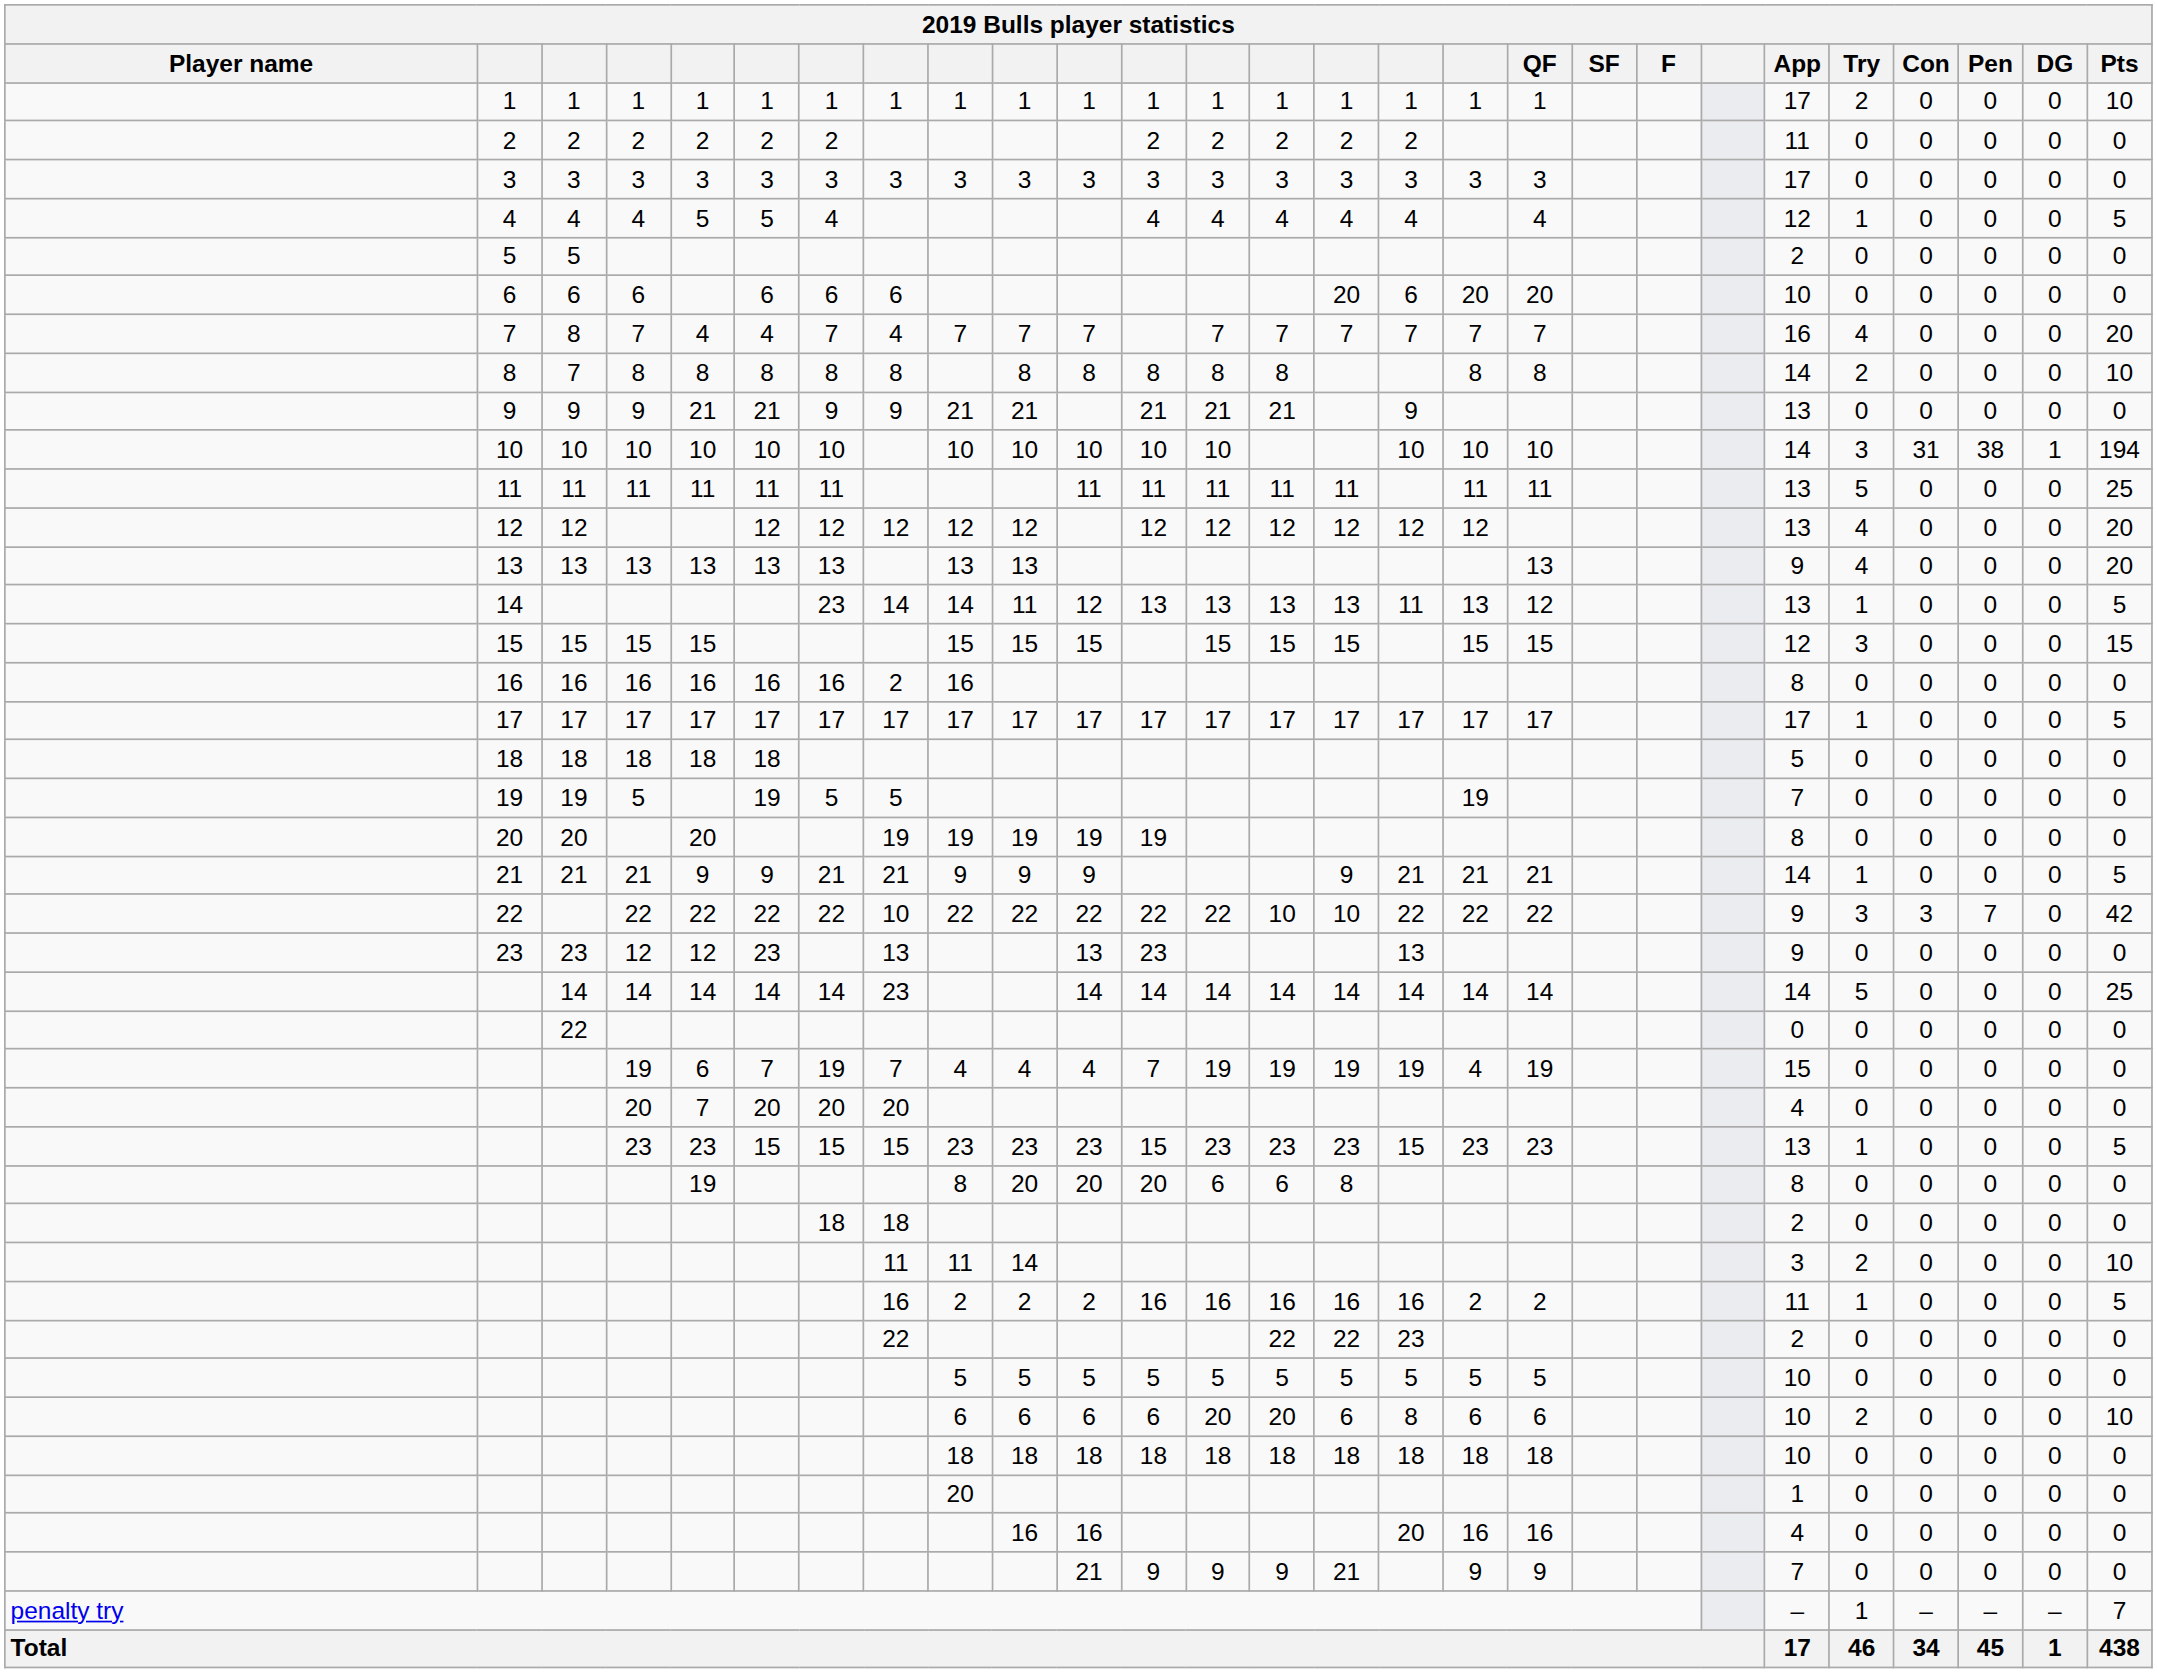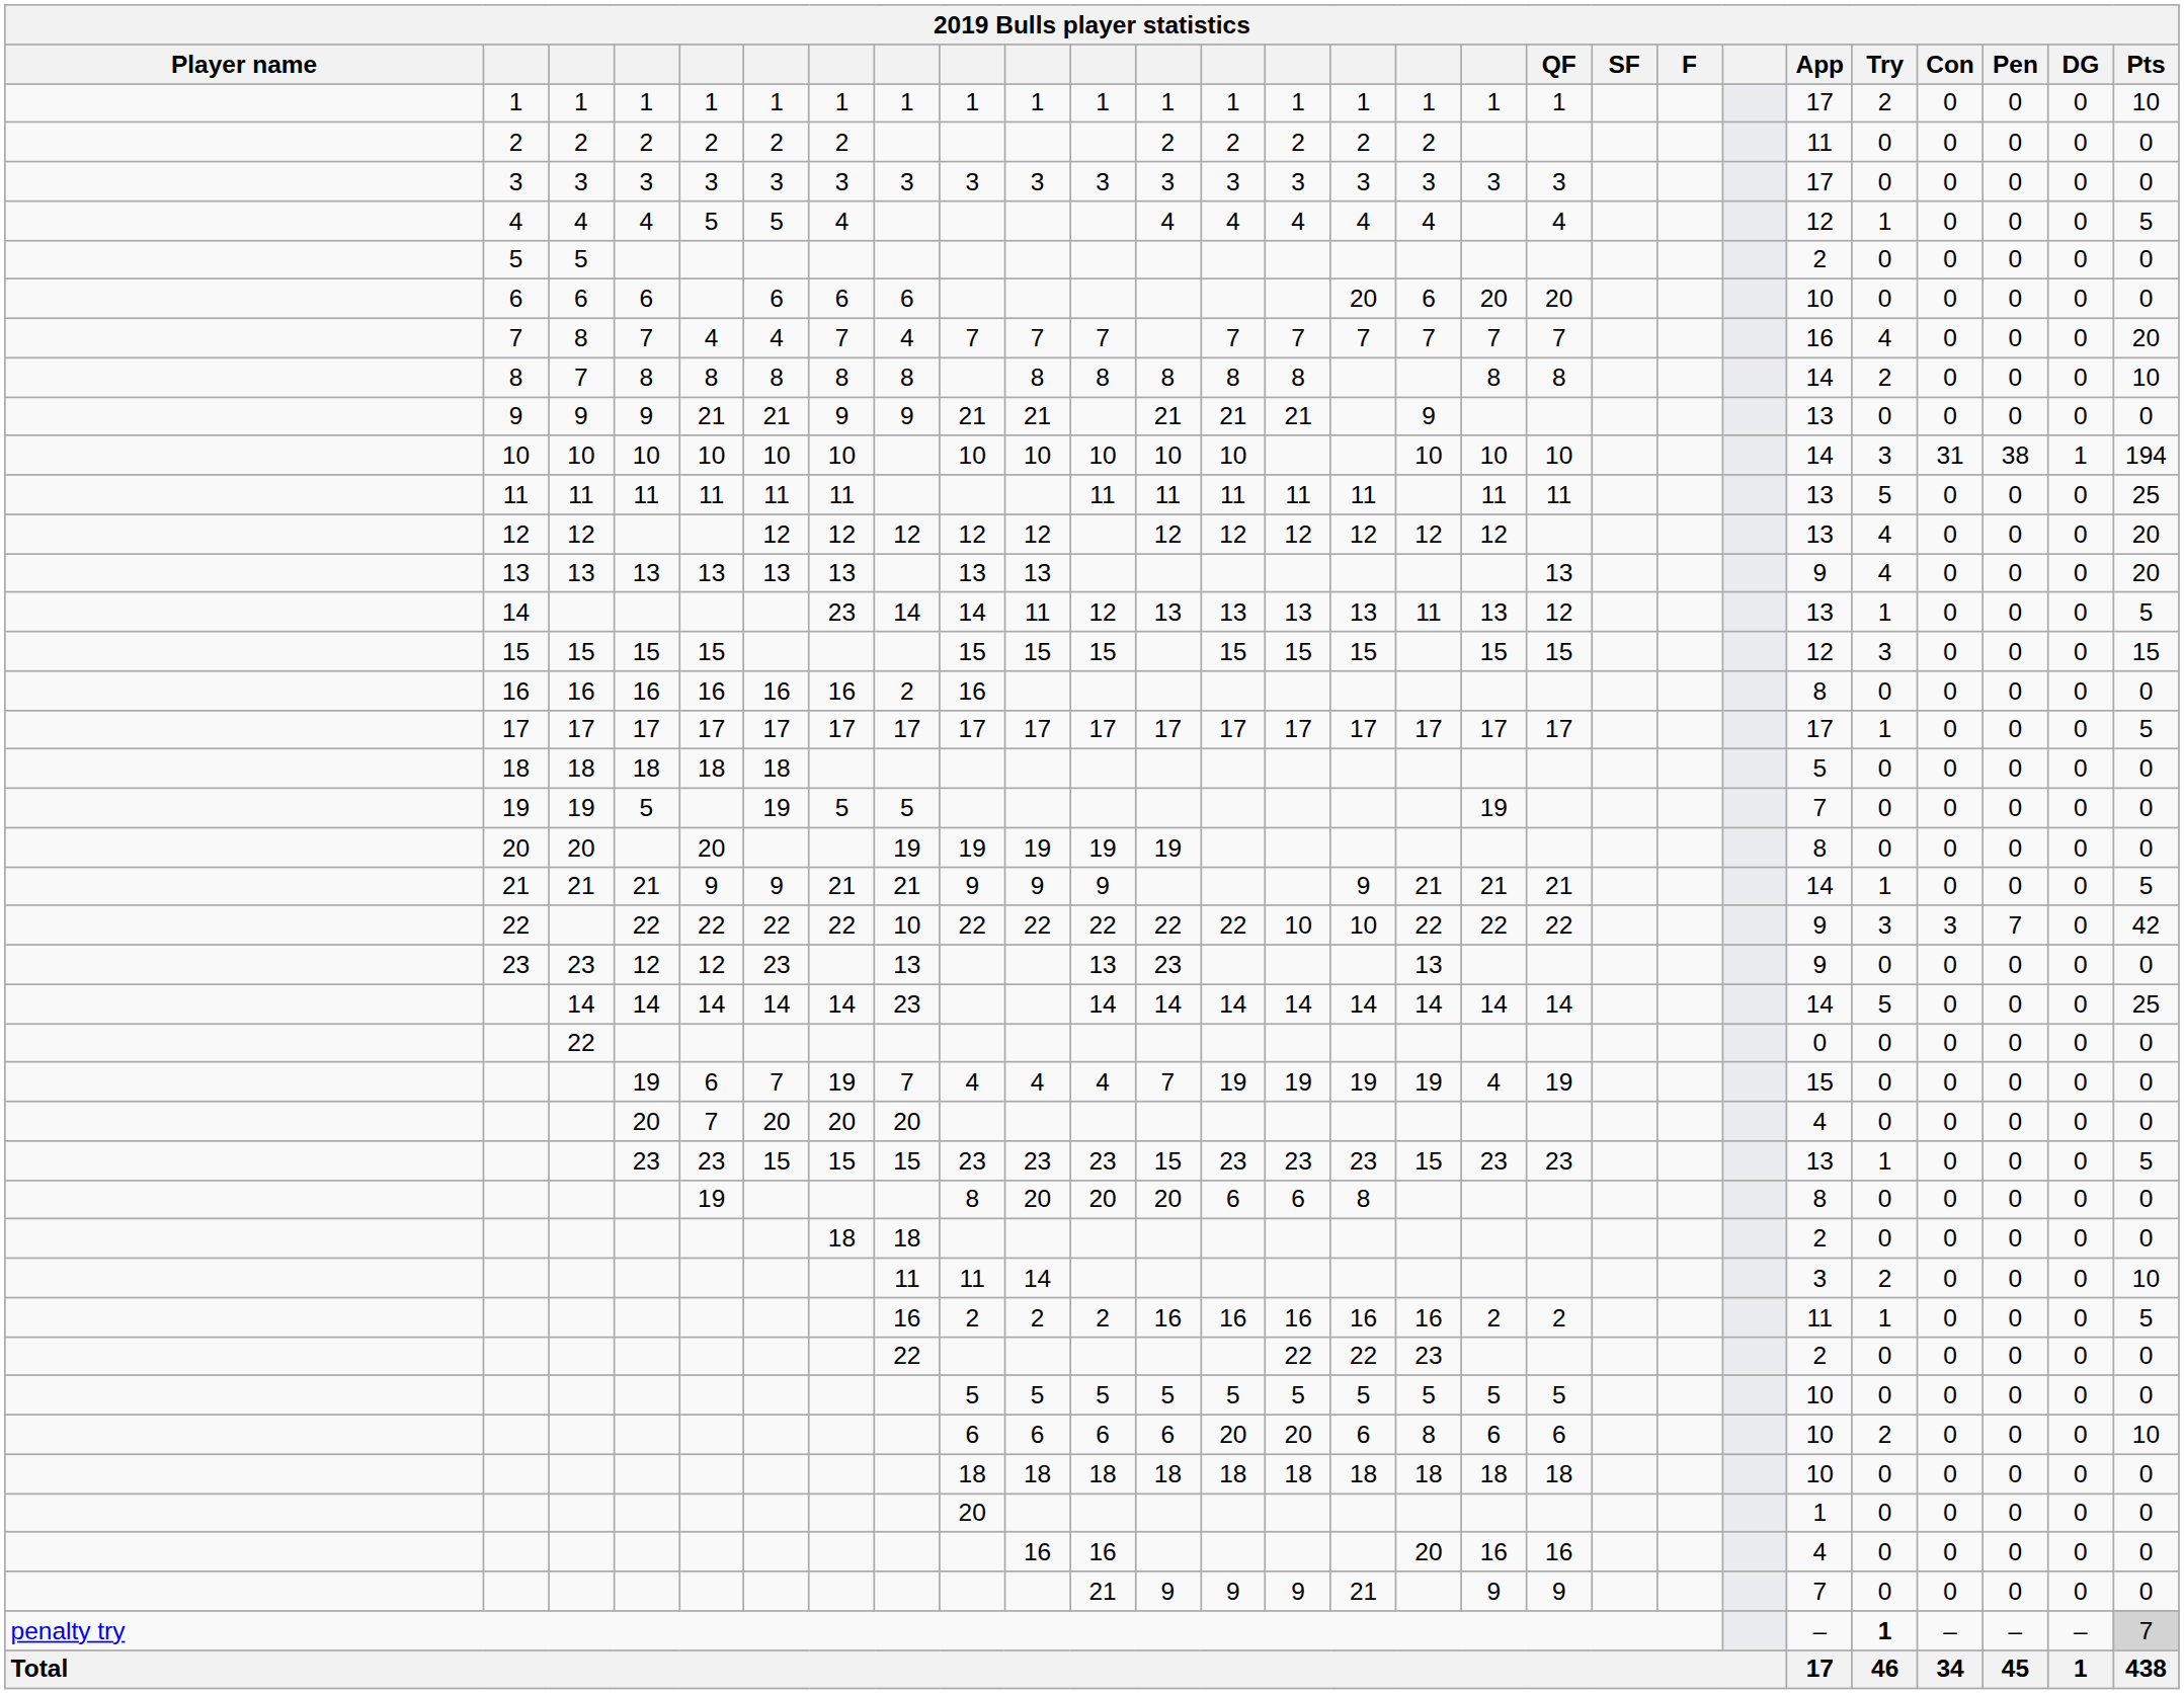penalty try | Try: normal -> bold
penalty try | Pts: no background -> lightgrey background
